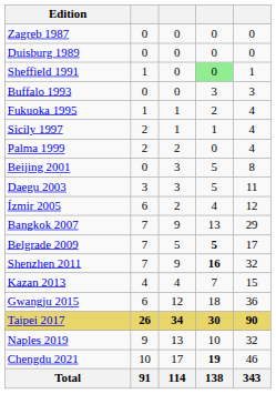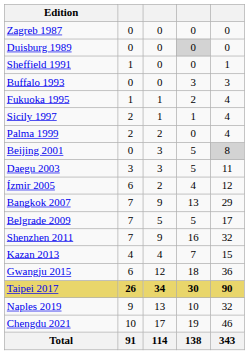Duisburg 1989 | column 4: no background -> lightgrey background
Sheffield 1991 | column 4: lightgreen background -> no background
Beijing 2001 | column 5: no background -> lightgrey background
Belgrade 2009 | column 4: bold -> normal
Shenzhen 2011 | column 4: bold -> normal
Chengdu 2021 | column 4: bold -> normal
